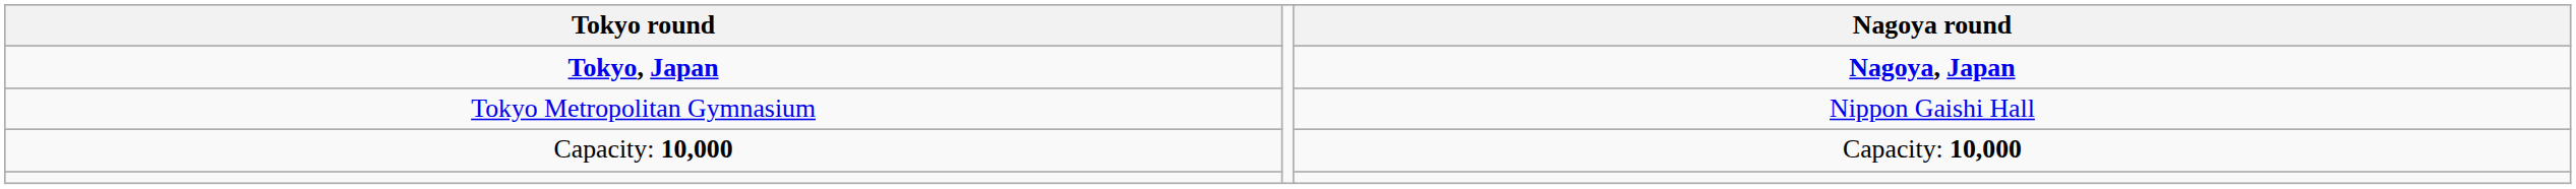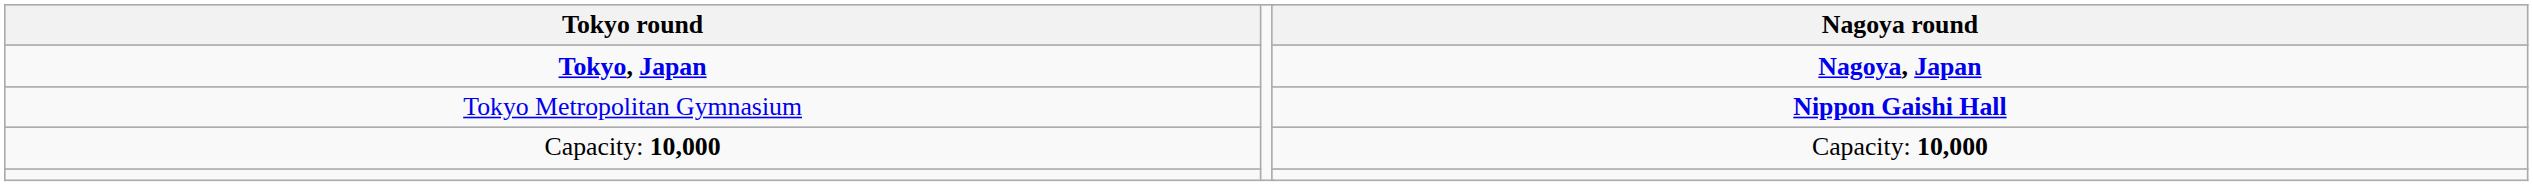Tokyo Metropolitan Gymnasium | Nagoya round: normal -> bold
